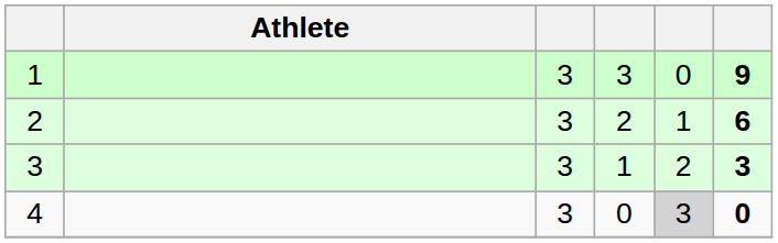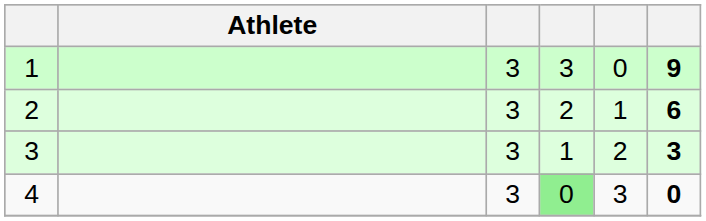4 | column 4: no background -> lightgreen background
4 | column 5: lightgrey background -> no background
